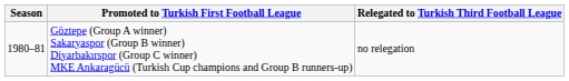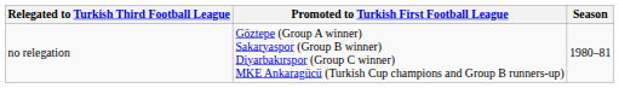columns swapped: Season <-> Relegated to Turkish Third Football League
